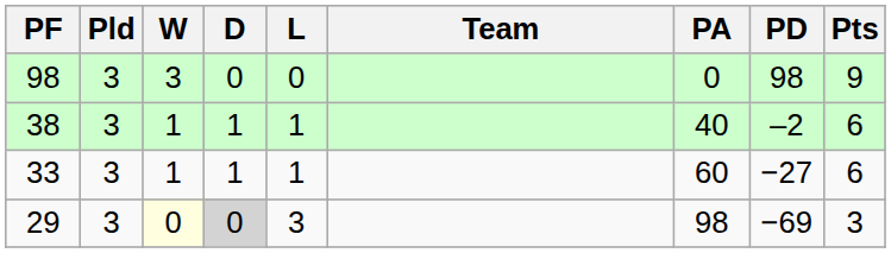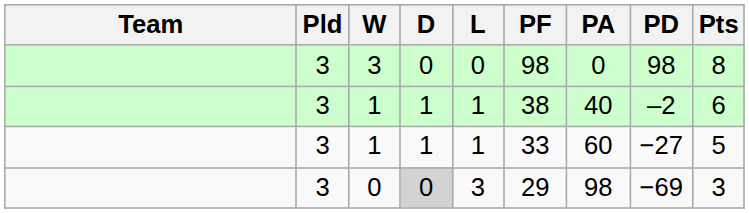columns swapped: Team <-> PF
row 2 | Pts: 9 -> 8
row 4 | Pts: 6 -> 5
row 5 | W: lightyellow background -> no background
